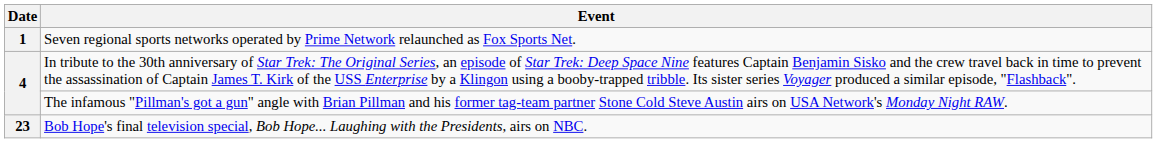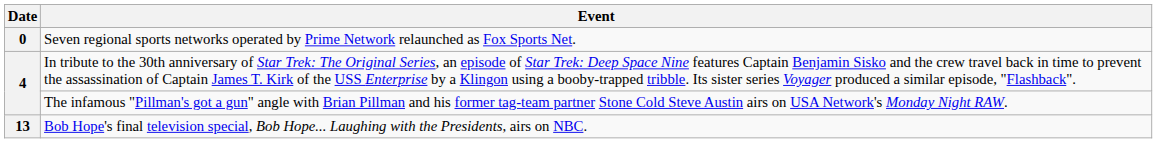row 2 | Date: 1 -> 0
row 5 | Date: 23 -> 13
